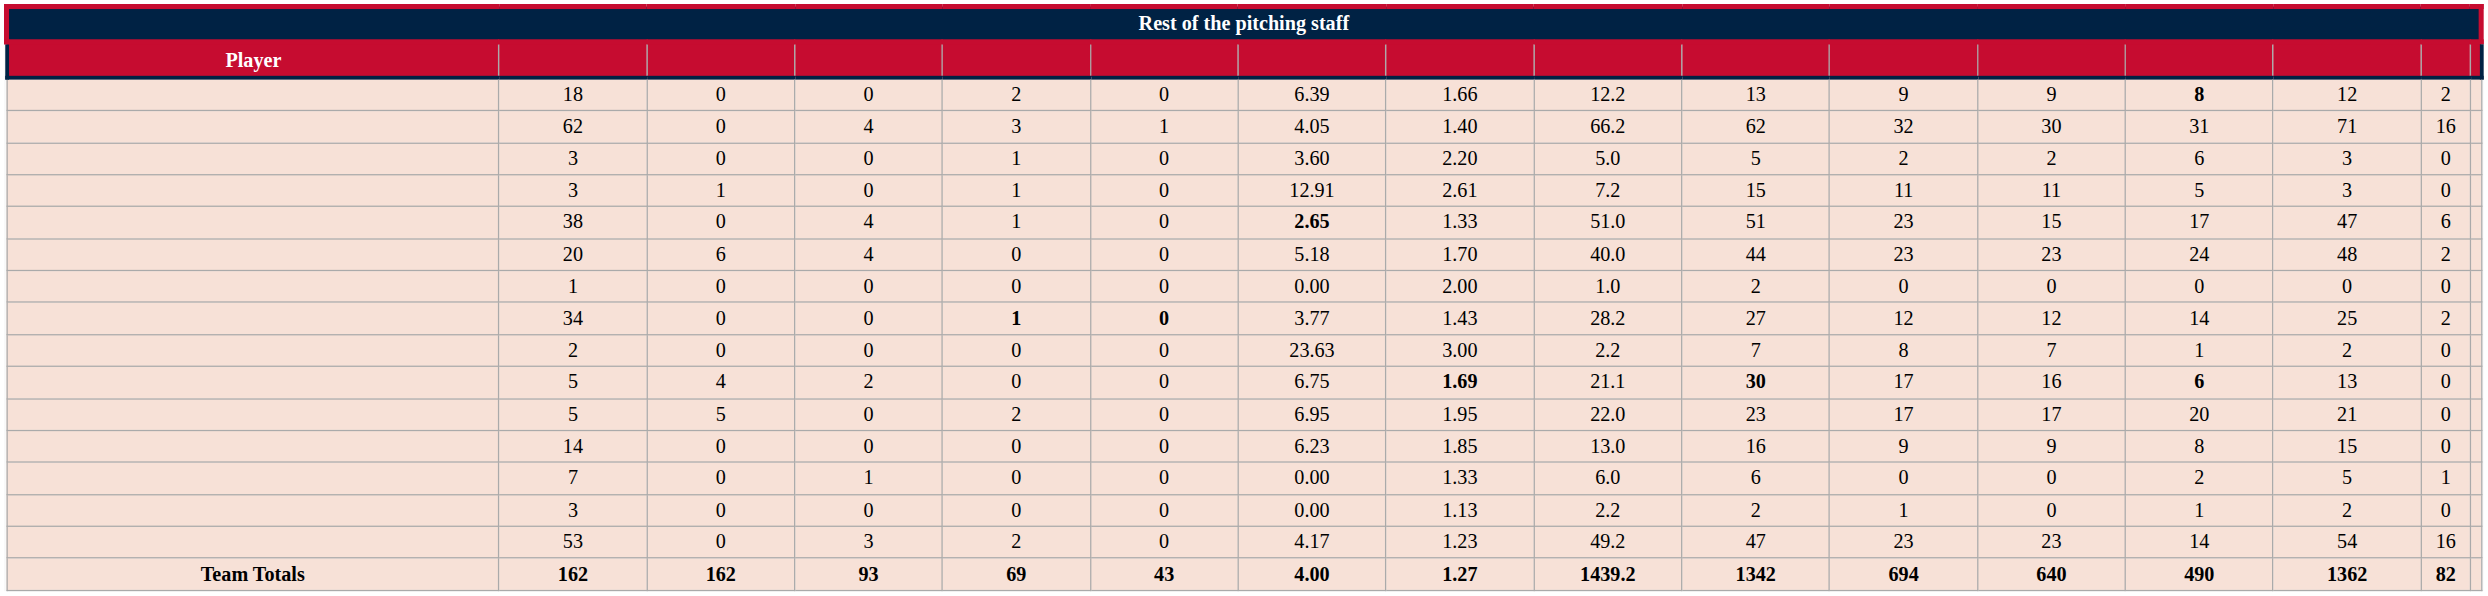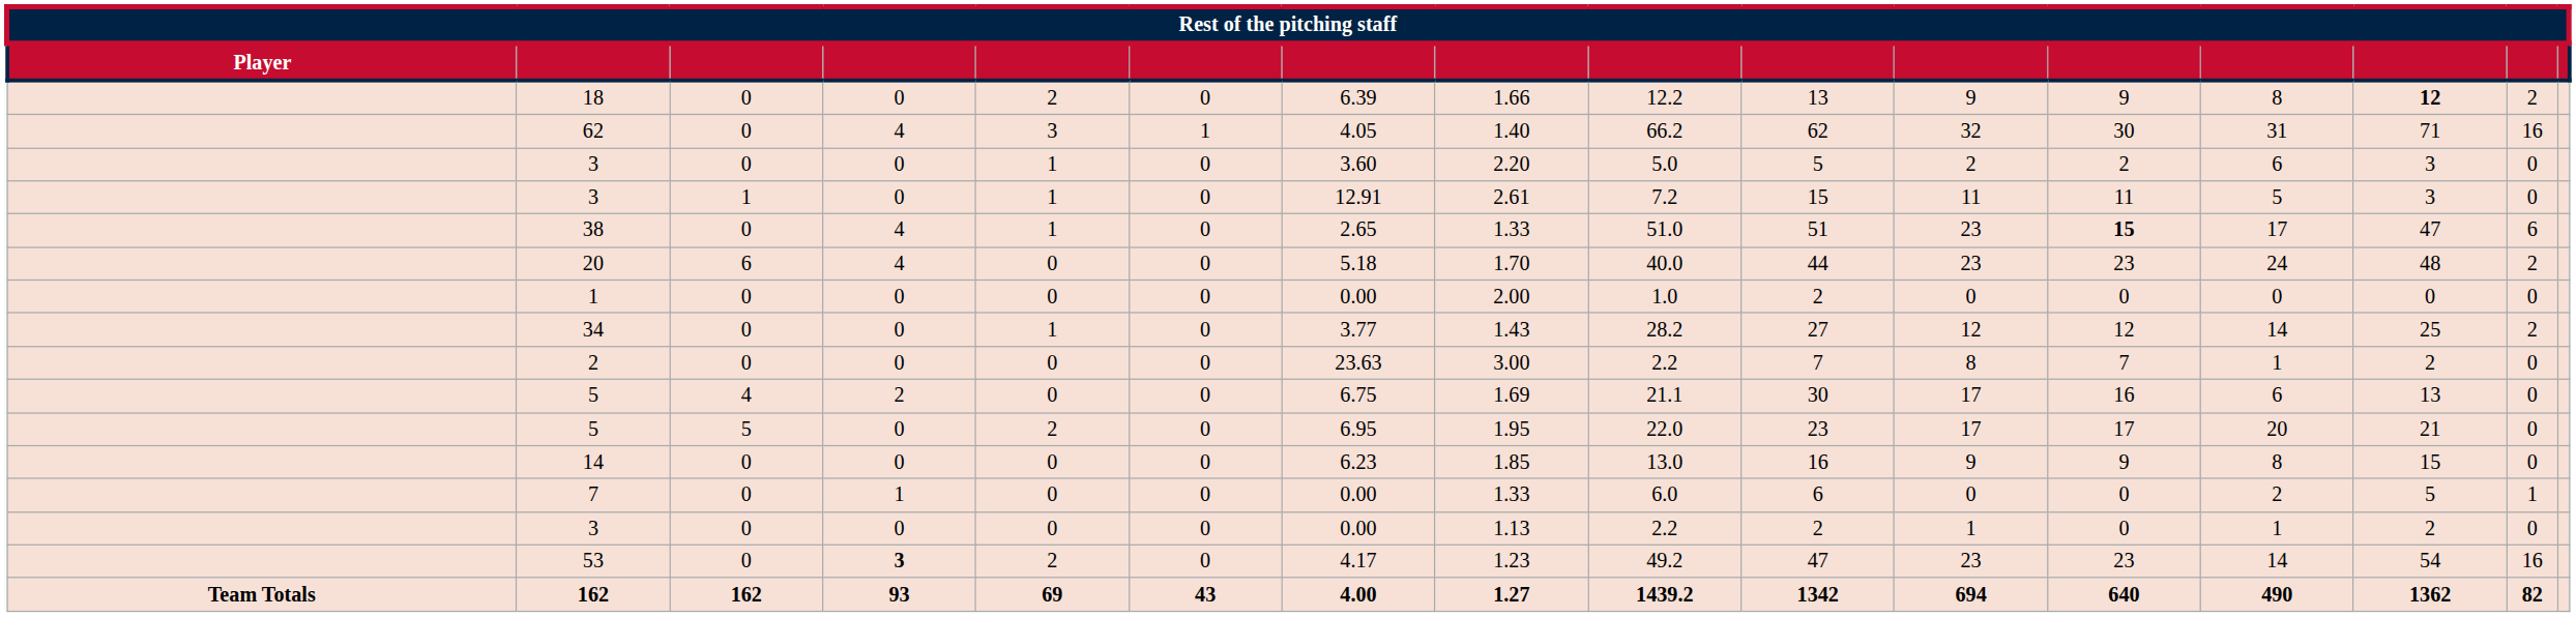18 | column 13: bold -> normal
18 | column 14: normal -> bold
38 | column 7: bold -> normal
38 | column 12: normal -> bold
34 | column 5: bold -> normal
34 | column 6: bold -> normal
5 / 4 | column 8: bold -> normal
5 / 4 | column 10: bold -> normal
5 / 4 | column 13: bold -> normal
53 | column 4: normal -> bold
